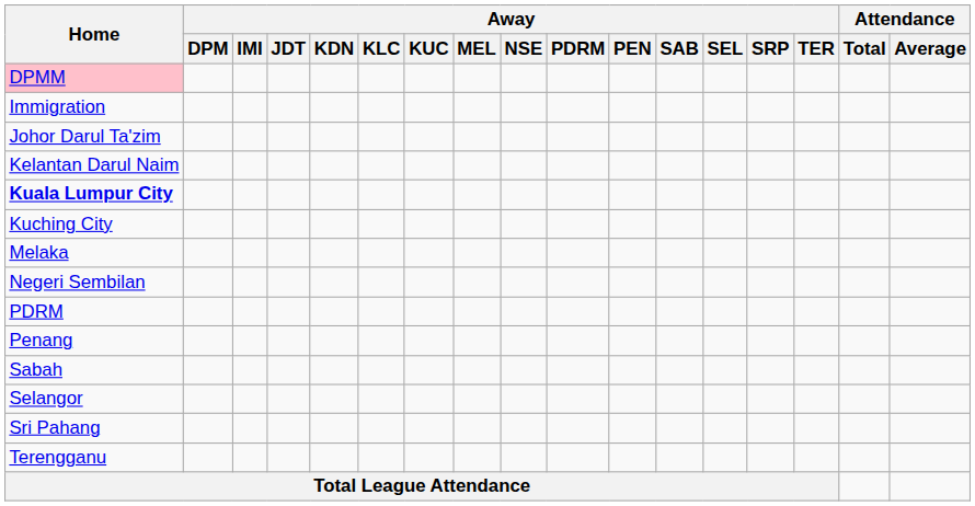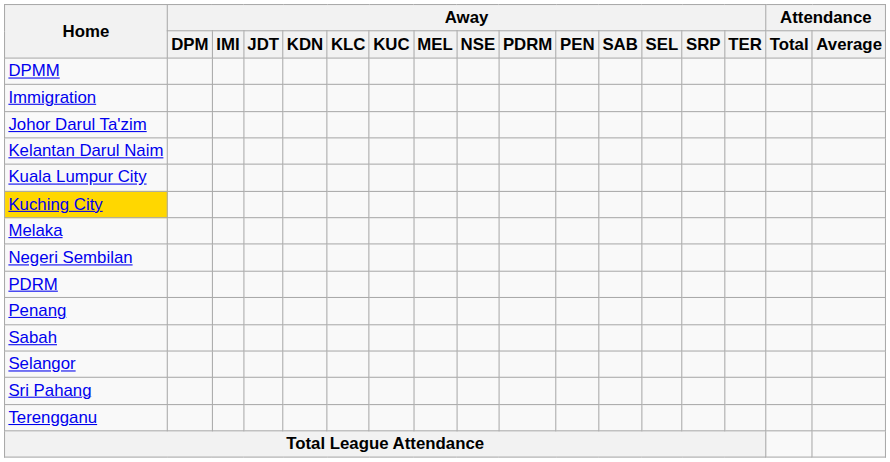DPMM | Home: pink background -> no background
Kuala Lumpur City | Home: bold -> normal
Kuching City | Home: no background -> gold background
